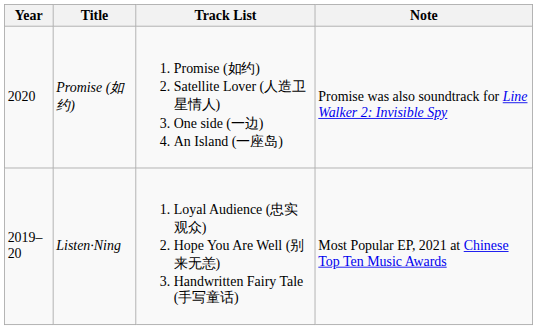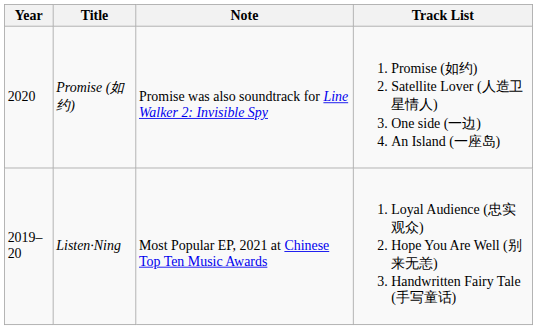columns swapped: Track List <-> Note
